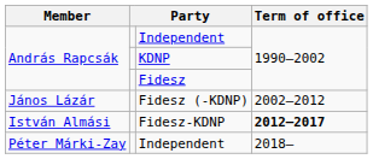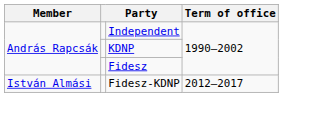- row: János Lázár | Fidesz (-KDNP) | 2002–2012
Fidesz-KDNP | Term of office: bold -> normal
- row: Péter Márki-Zay | Independent | 2018–
